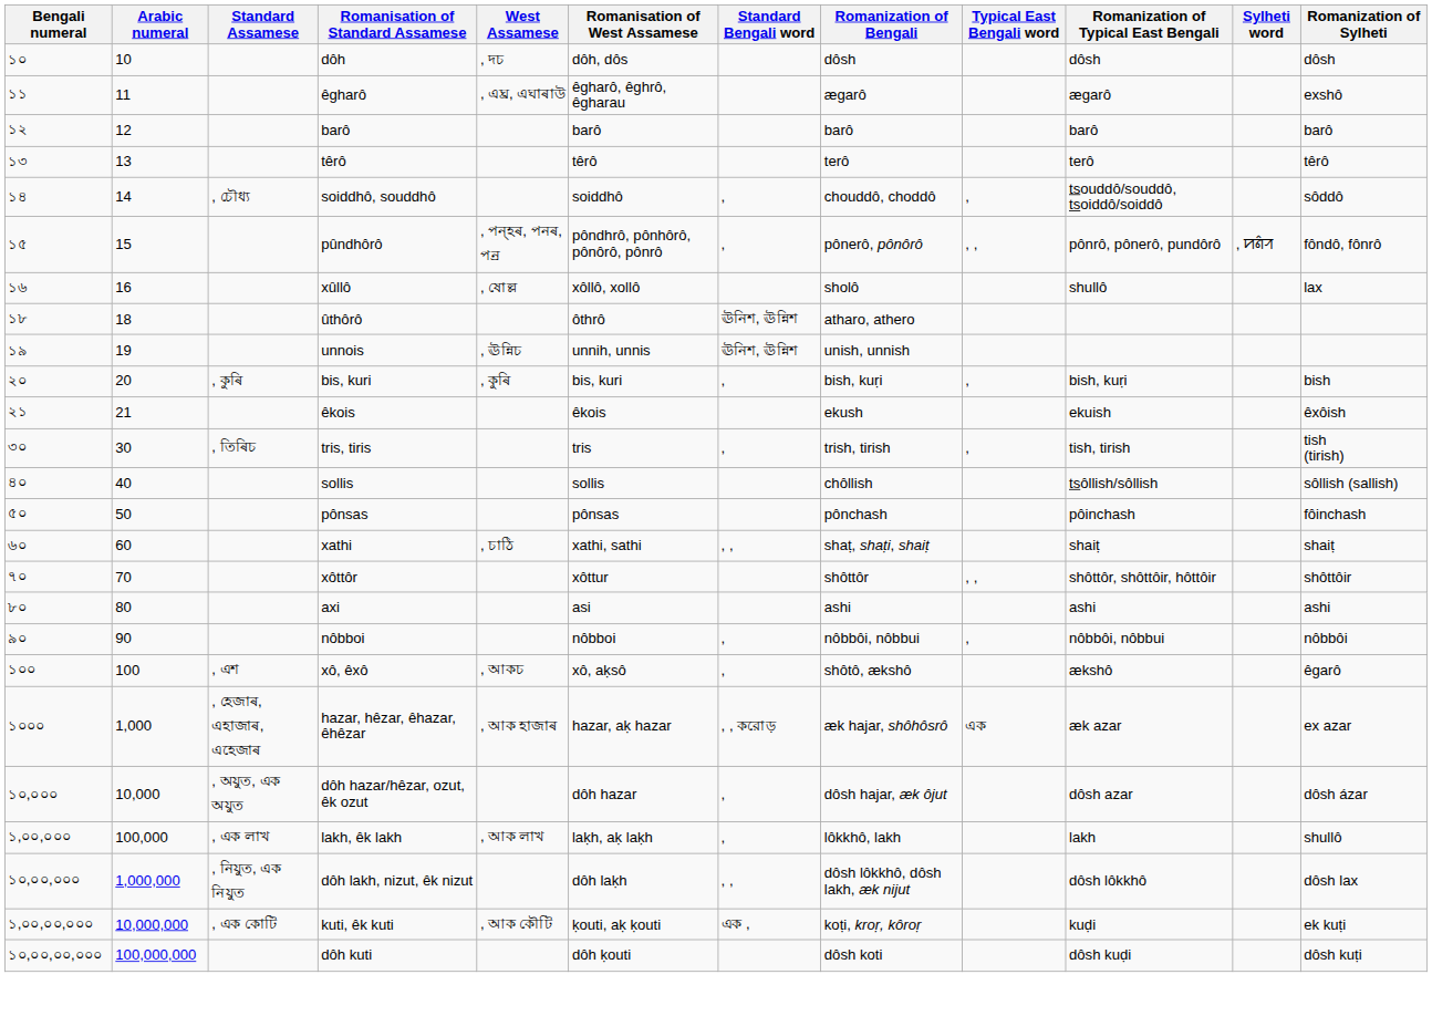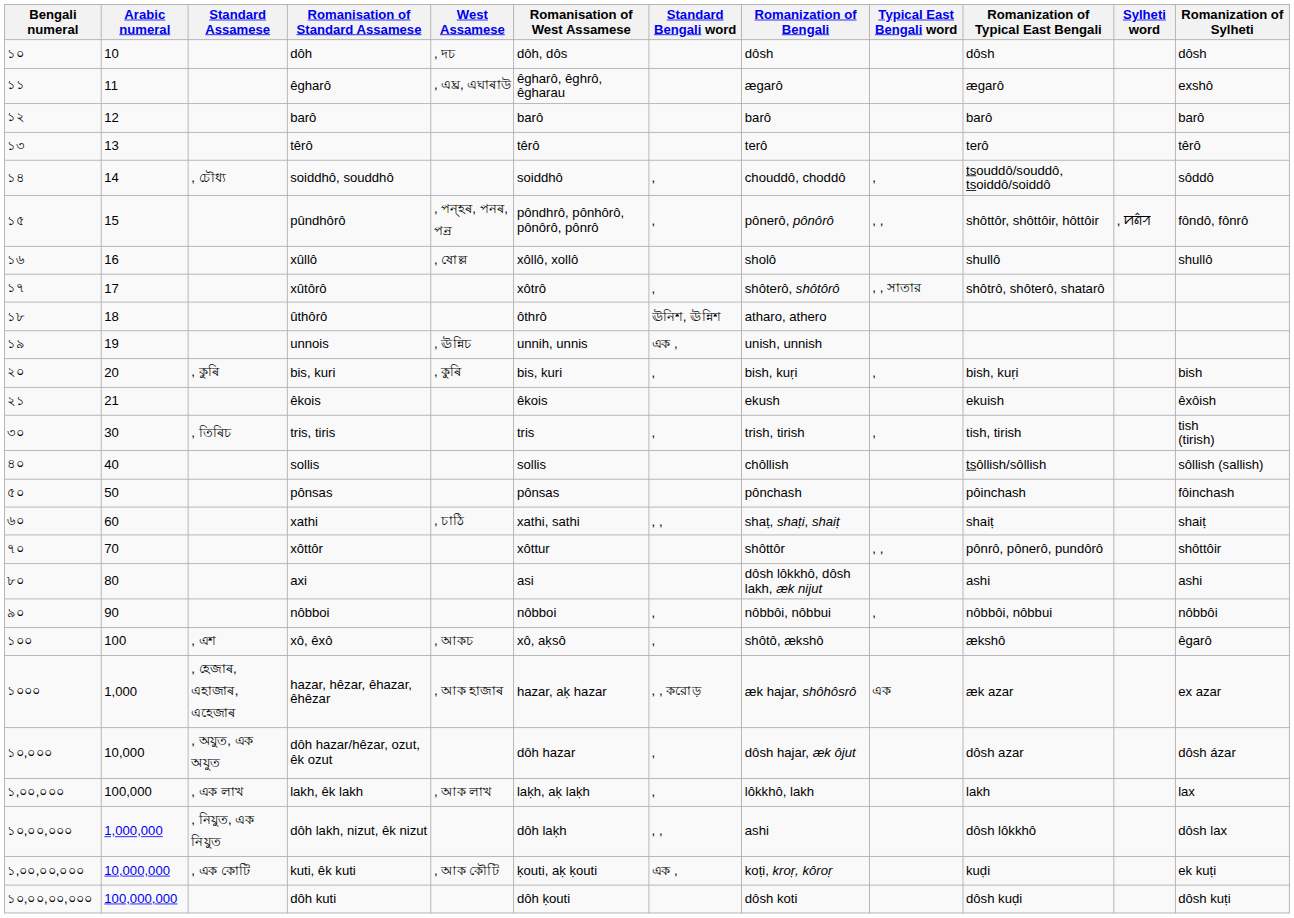pûndhôrô | Romanization of Typical East Bengali: pônrô, pônerô, pundôrô -> shôttôr, shôttôir, hôttôir
xûllô | Romanization of Sylheti: lax -> shullô
+ row: ১৭ | 17 | xûtôrô | xôtrô | , | shôterô, shôtôrô | , , সাতার | shôtrô, shôterô, shatarô
unnois | Standard Bengali word: ঊনিশ, ঊন্নিশ -> এক ,
xôttôr | Romanization of Typical East Bengali: shôttôr, shôttôir, hôttôir -> pônrô, pônerô, pundôrô
axi | Romanization of Bengali: ashi -> dôsh lôkkhô, dôsh lakh, æk nijut
lakh, êk lakh | Romanization of Sylheti: shullô -> lax
dôh lakh, nizut, êk nizut | Romanization of Bengali: dôsh lôkkhô, dôsh lakh, æk nijut -> ashi
